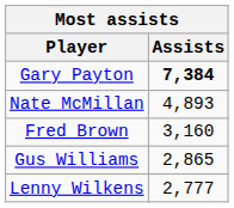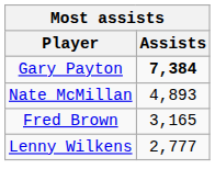Fred Brown | Assists: 3,160 -> 3,165
- row: Gus Williams | 2,865
